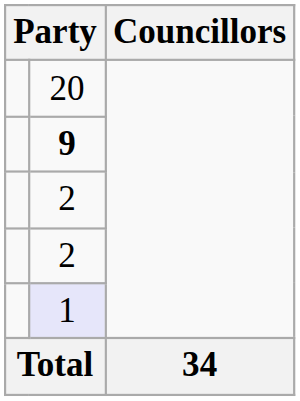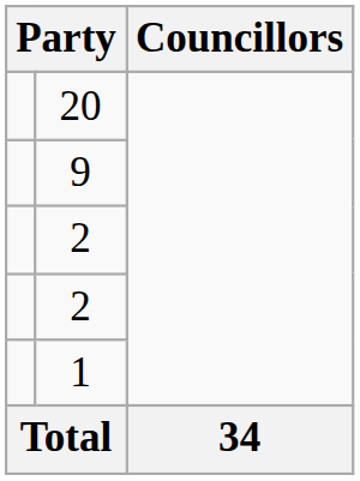9 | column 2: bold -> normal
1 | column 2: lavender background -> no background
